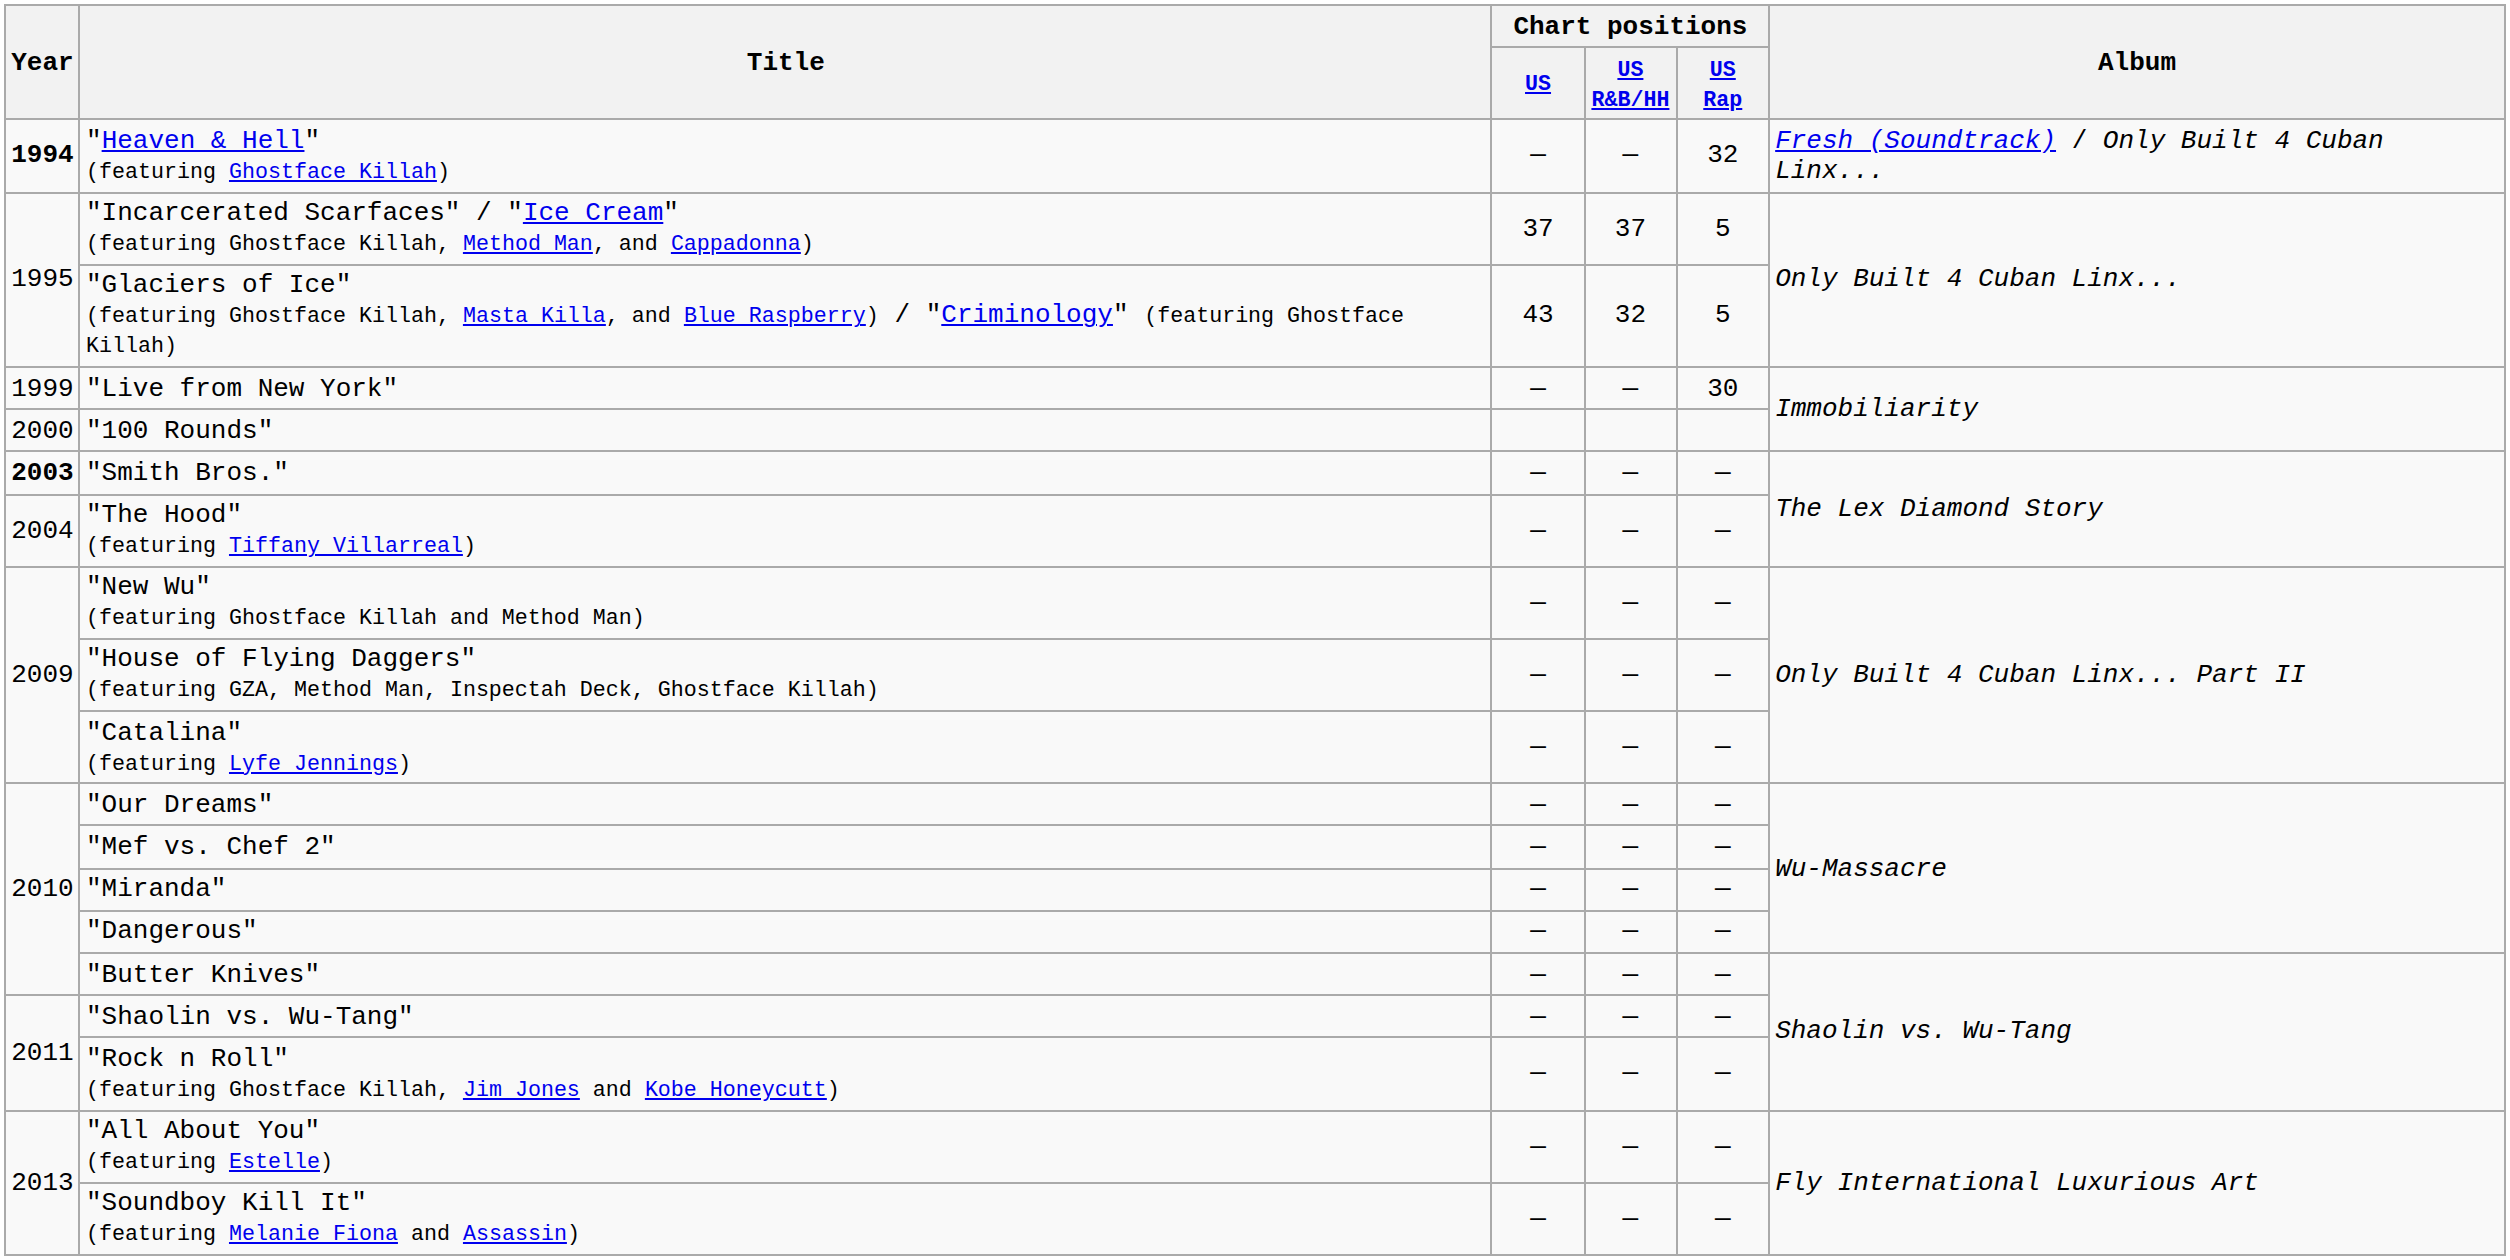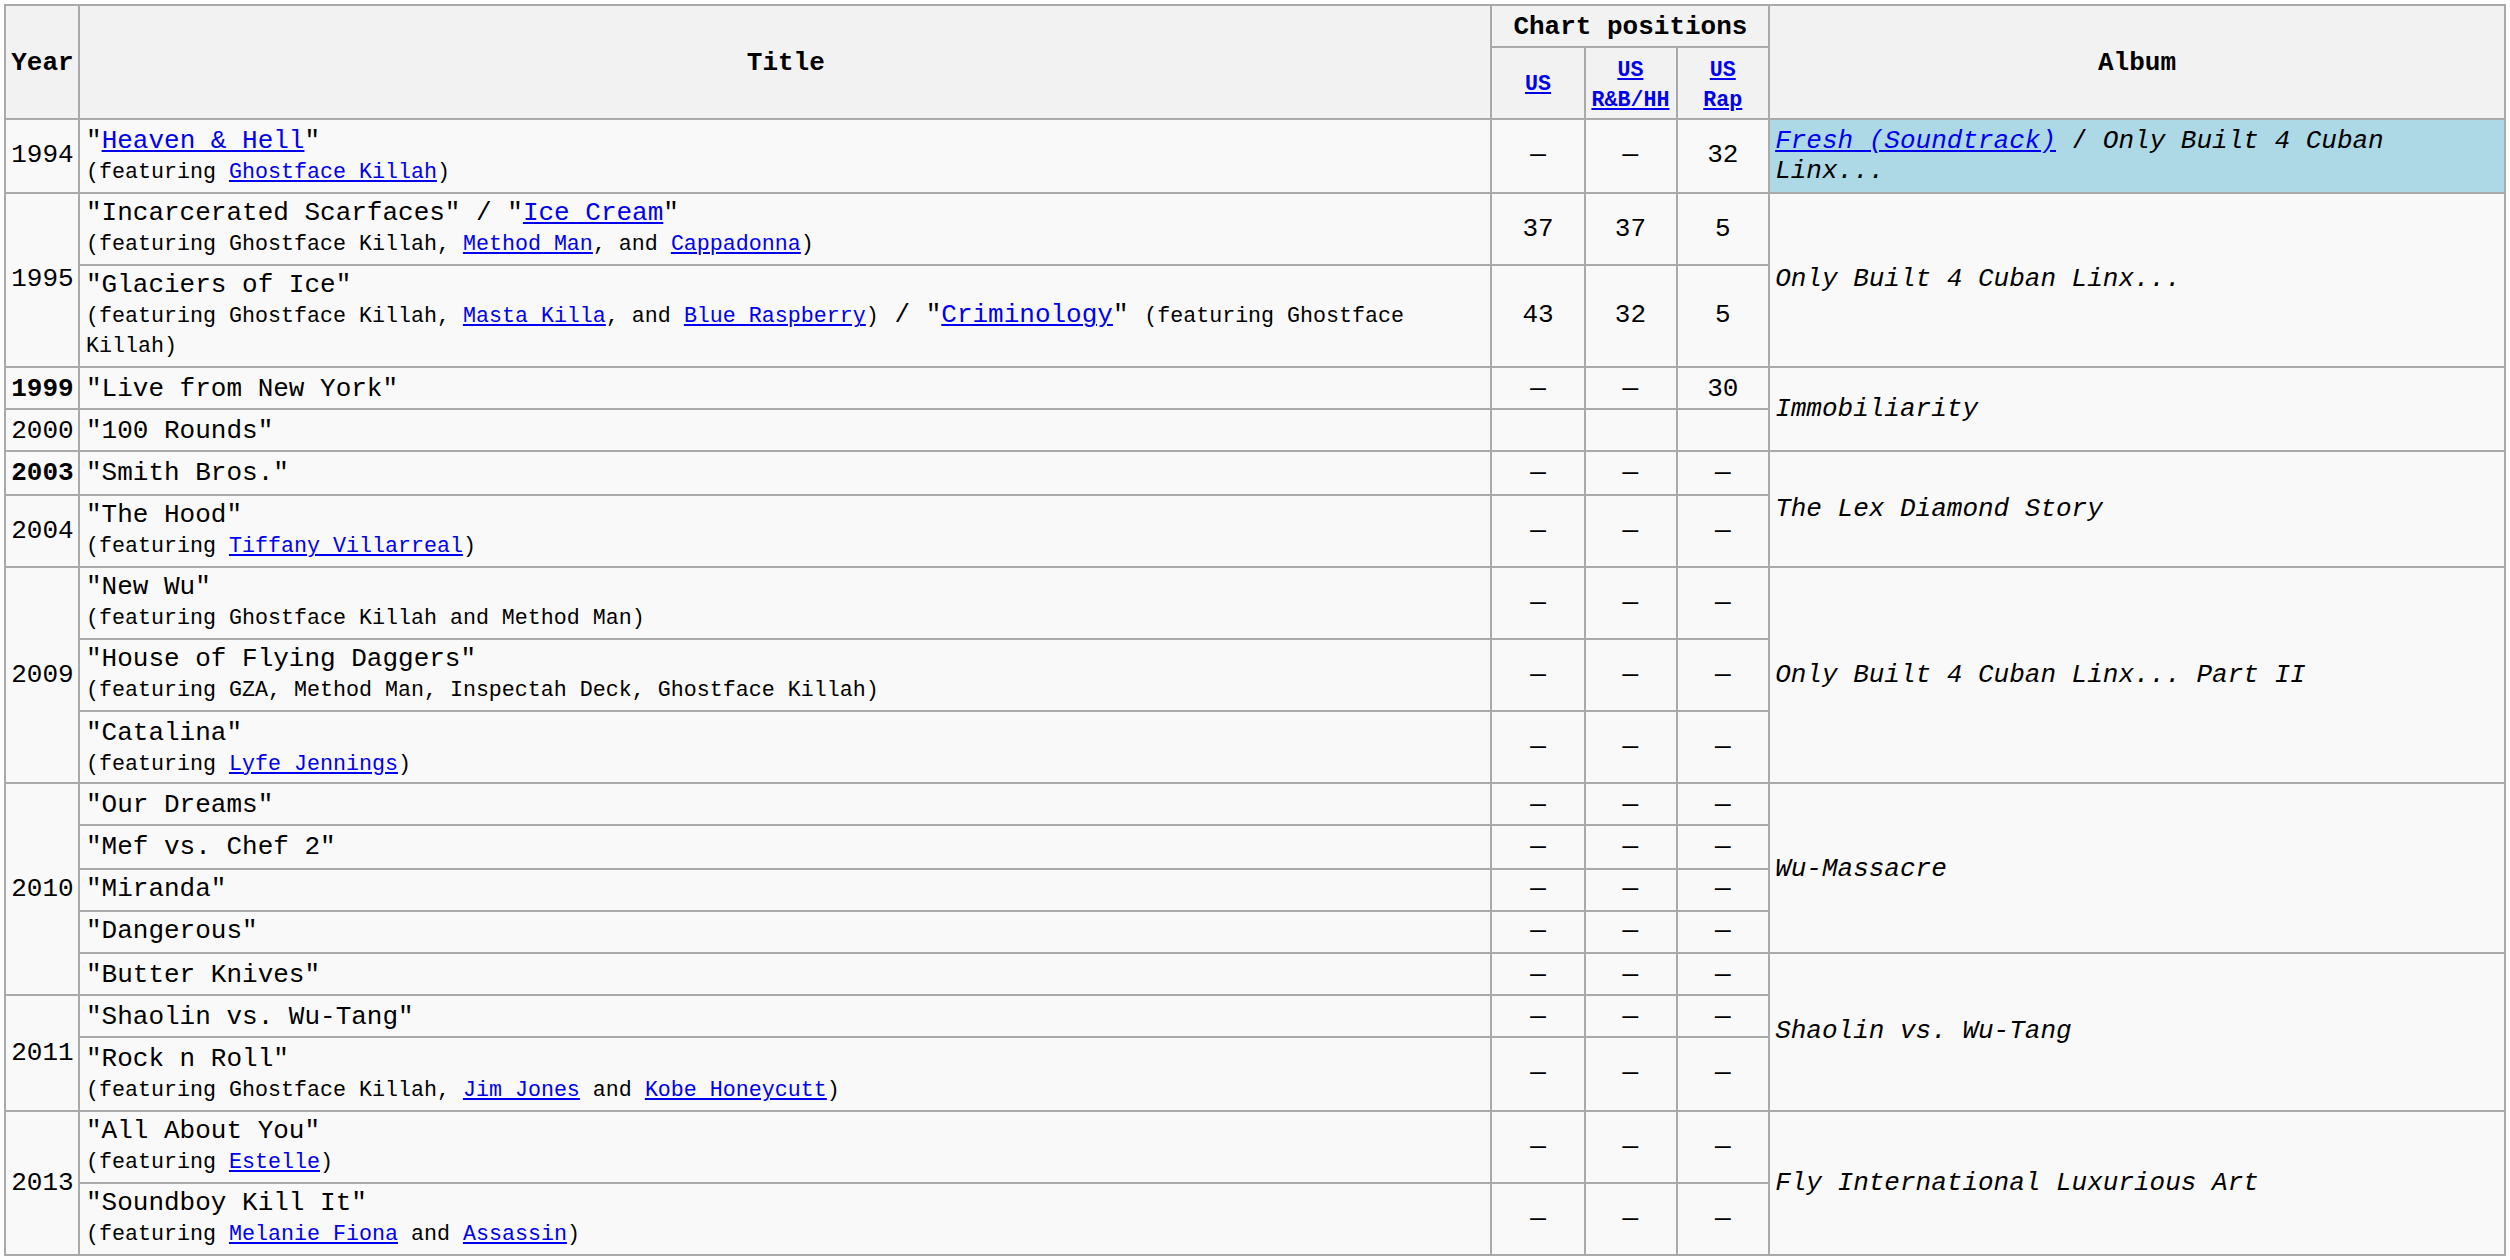"Heaven & Hell" (featuring Ghostface Killah) | Year: bold -> normal
"Heaven & Hell" (featuring Ghostface Killah) | Album: no background -> lightblue background
"Live from New York" | Year: normal -> bold
